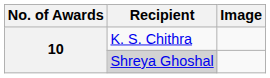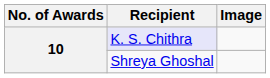K. S. Chithra | Recipient: no background -> lavender background
Shreya Ghoshal | Recipient: lightgrey background -> no background
